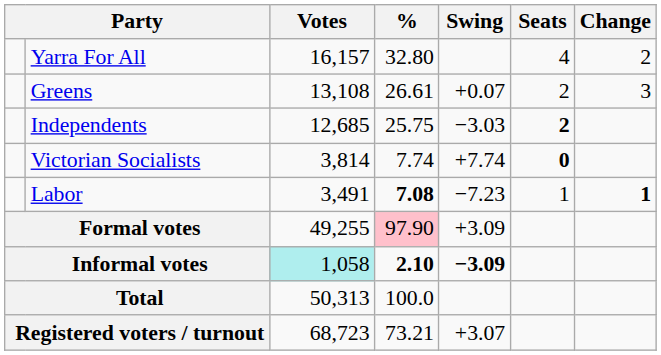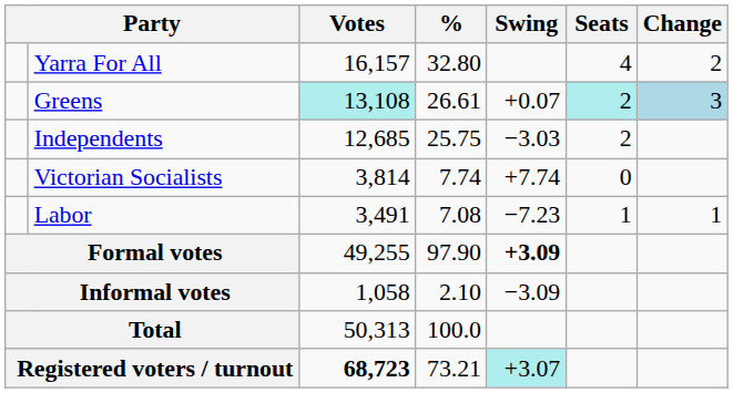Greens | Votes: no background -> paleturquoise background
Greens | Seats: no background -> paleturquoise background
Greens | Change: no background -> lightblue background
Independents | Seats: bold -> normal
Victorian Socialists | Seats: bold -> normal
Labor | %: bold -> normal
Labor | Change: bold -> normal
Formal votes | %: pink background -> no background
Formal votes | Swing: normal -> bold
Informal votes | Votes: paleturquoise background -> no background
Informal votes | %: bold -> normal
Informal votes | Swing: bold -> normal
Registered voters / turnout | Votes: normal -> bold
Registered voters / turnout | Swing: no background -> paleturquoise background
